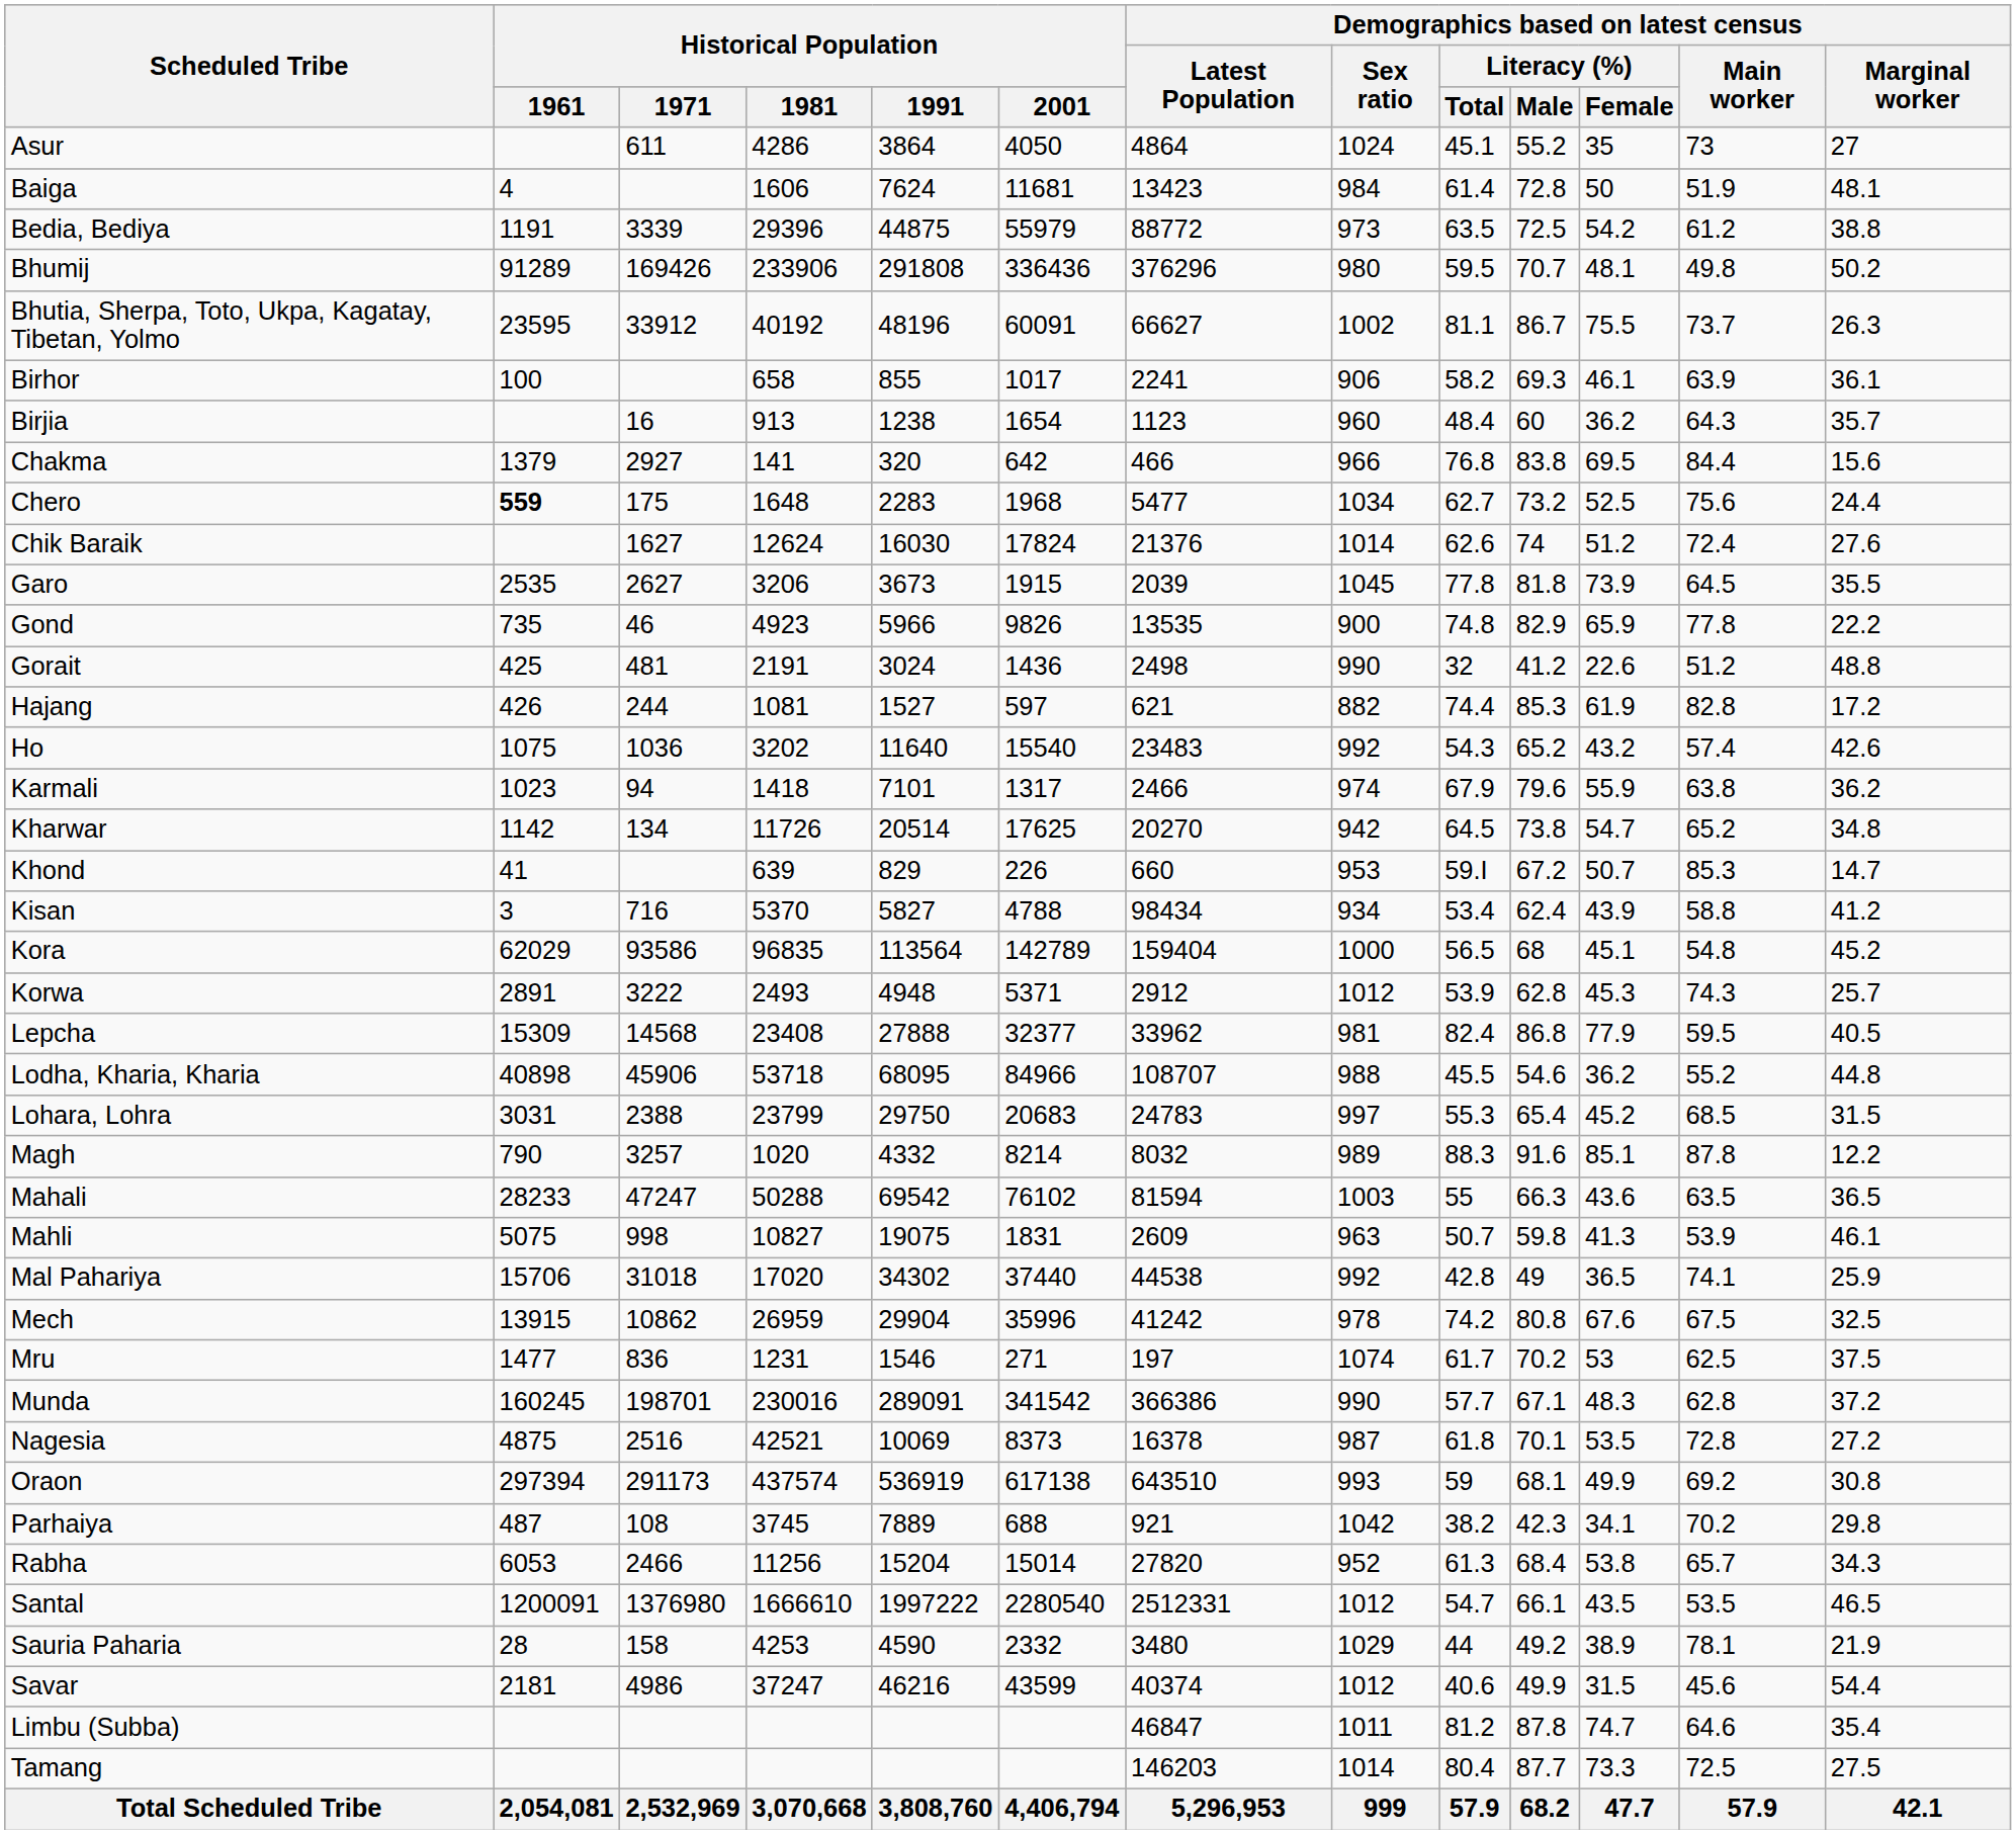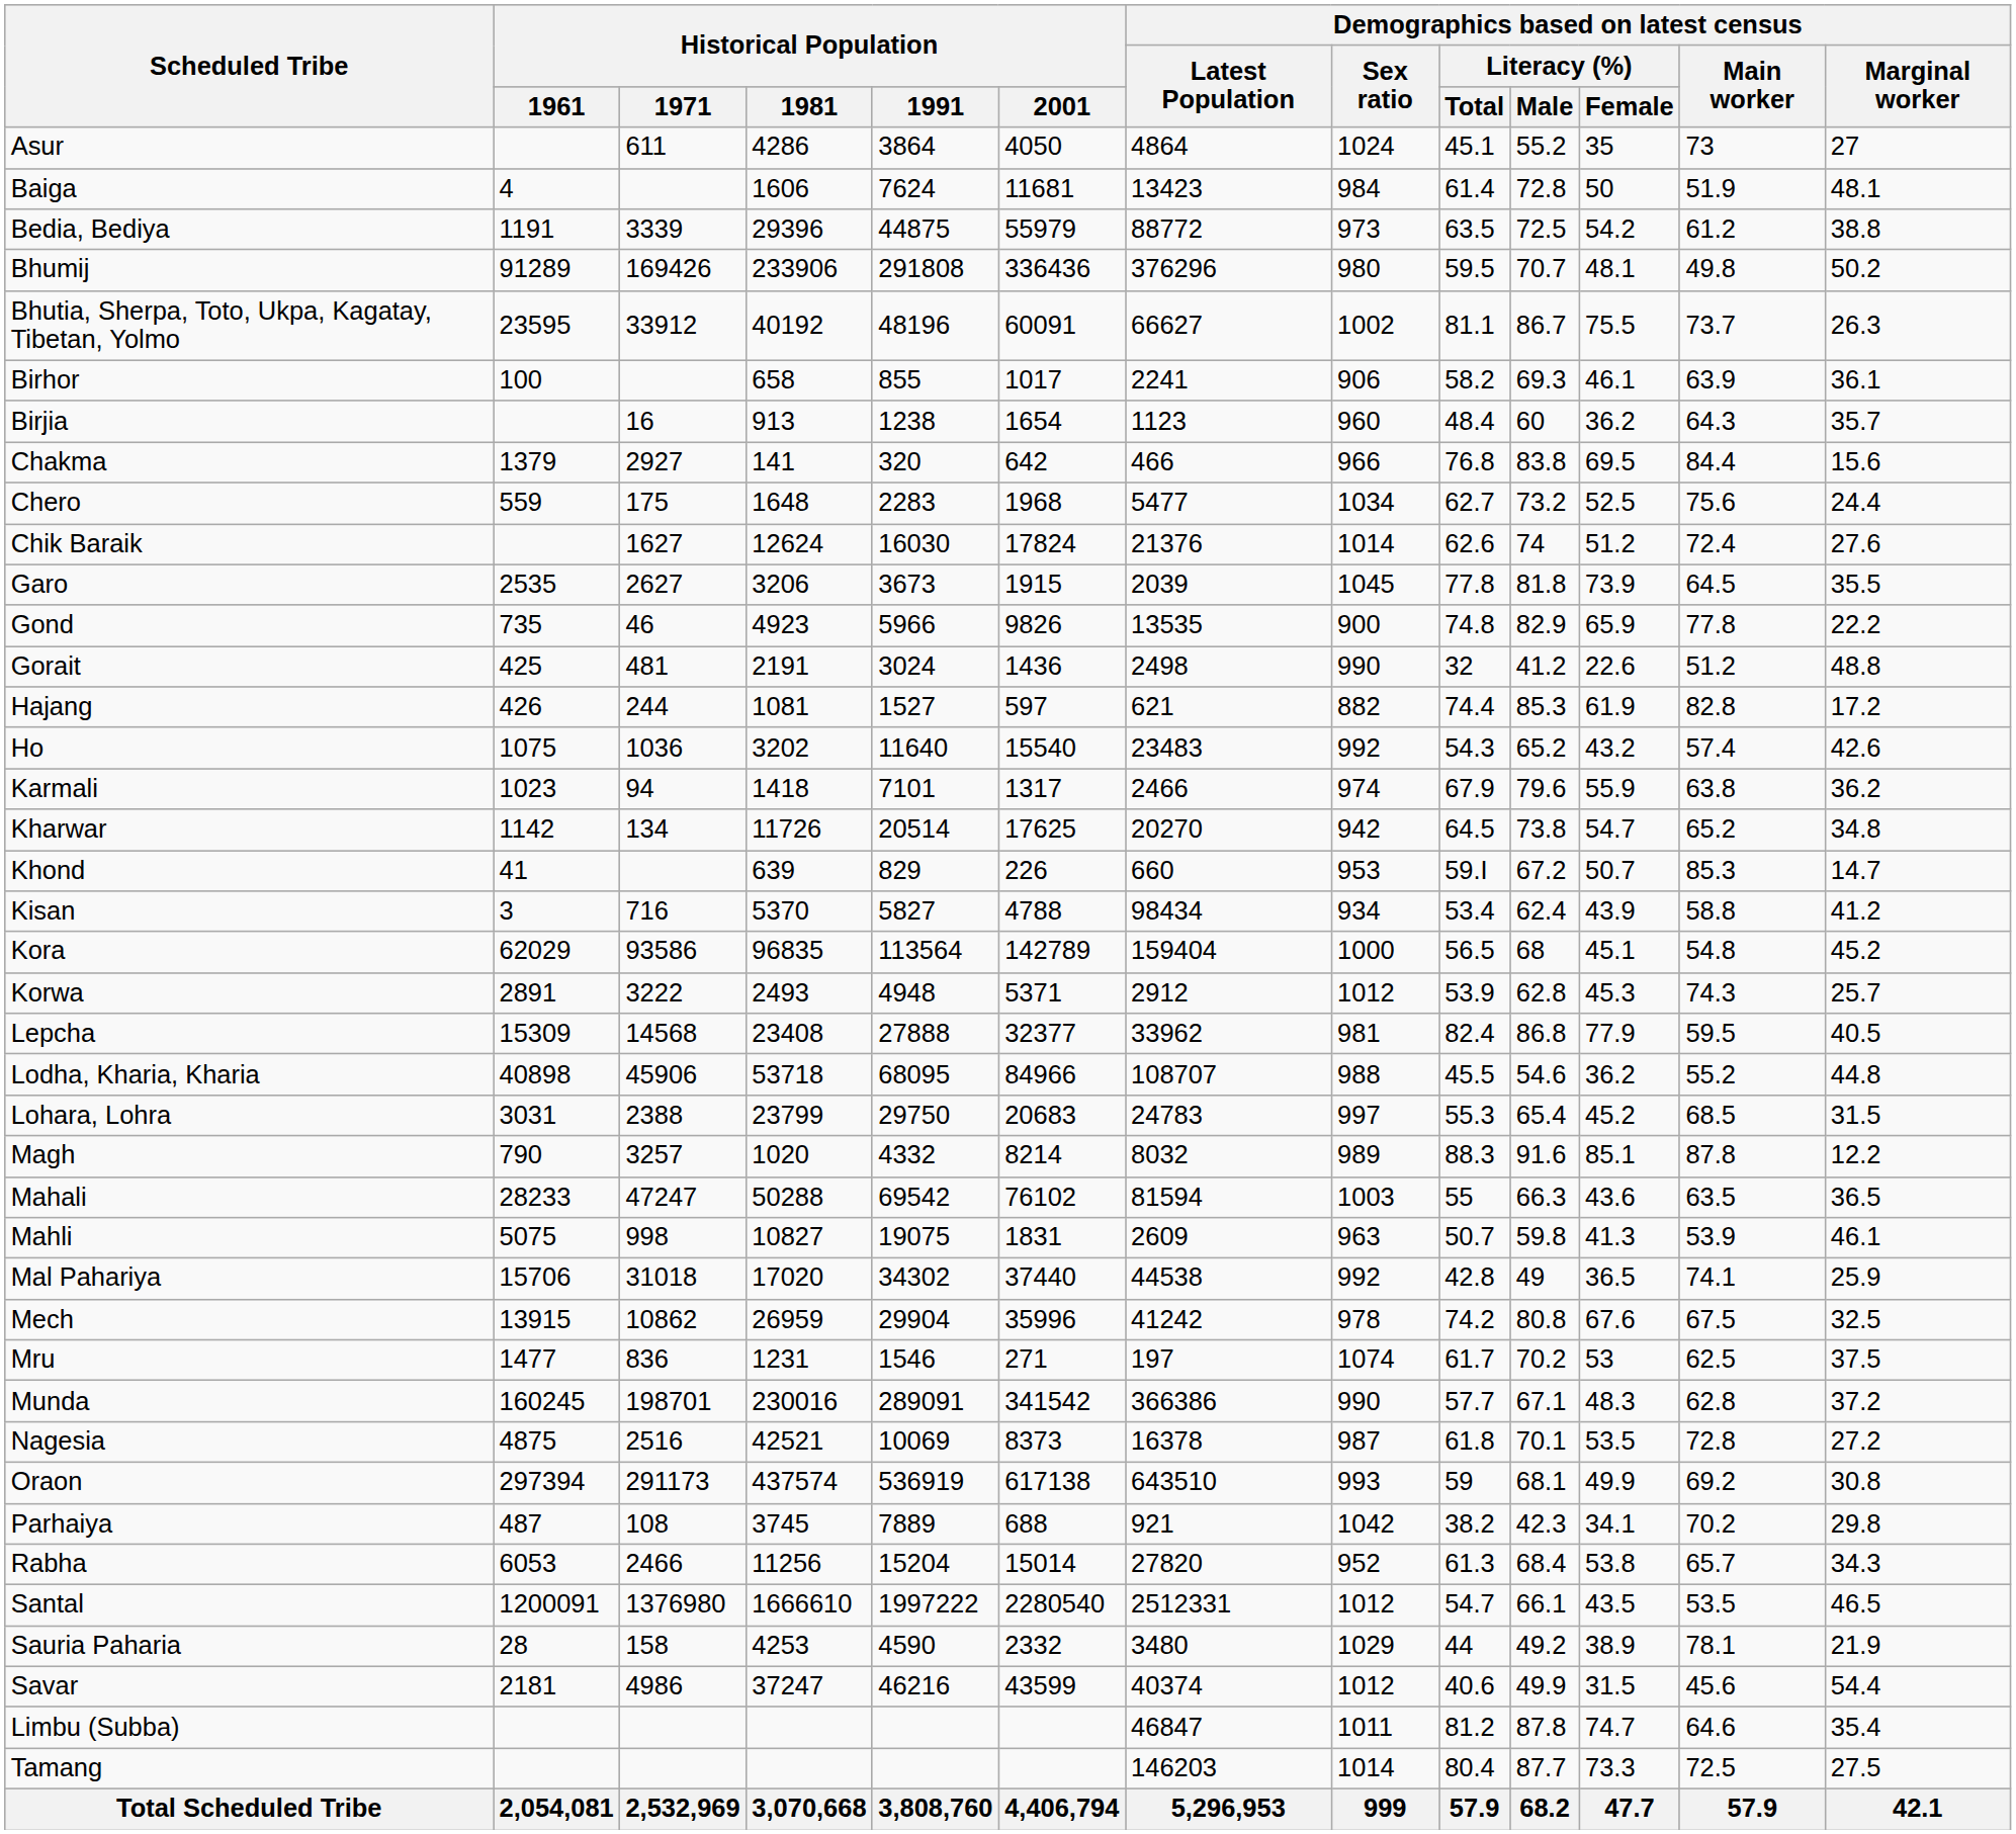Chero | Historical Population / 1961: bold -> normal
